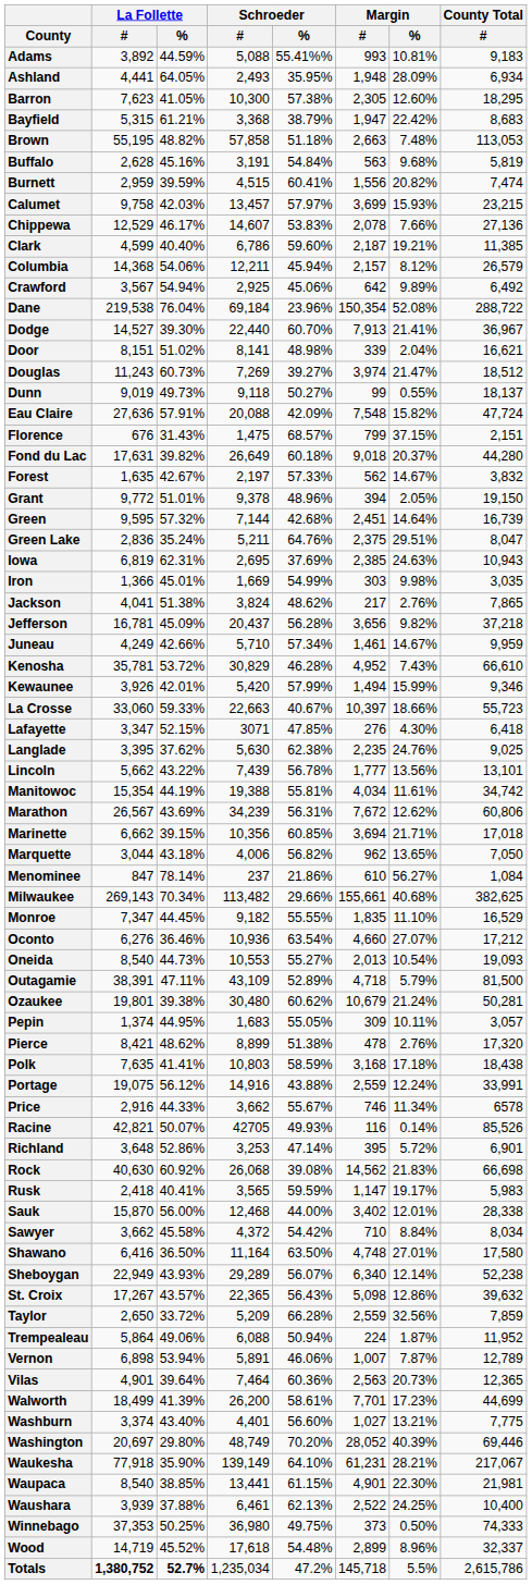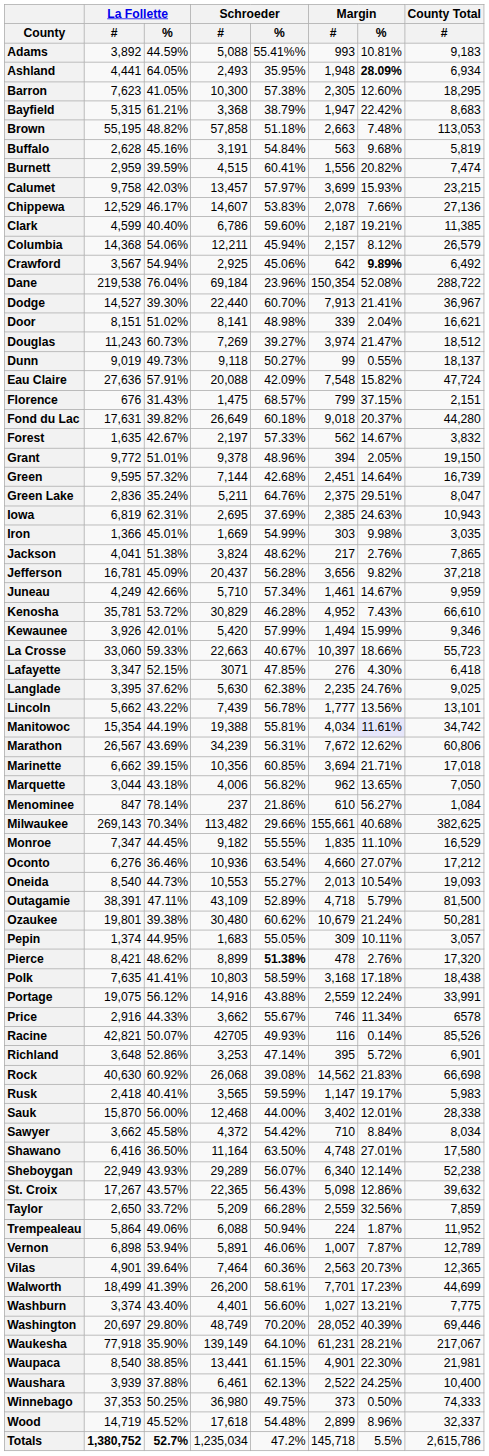Ashland | Margin / %: normal -> bold
Crawford | Margin / %: normal -> bold
Manitowoc | Margin / %: no background -> lavender background
Pierce | Schroeder / %: normal -> bold
